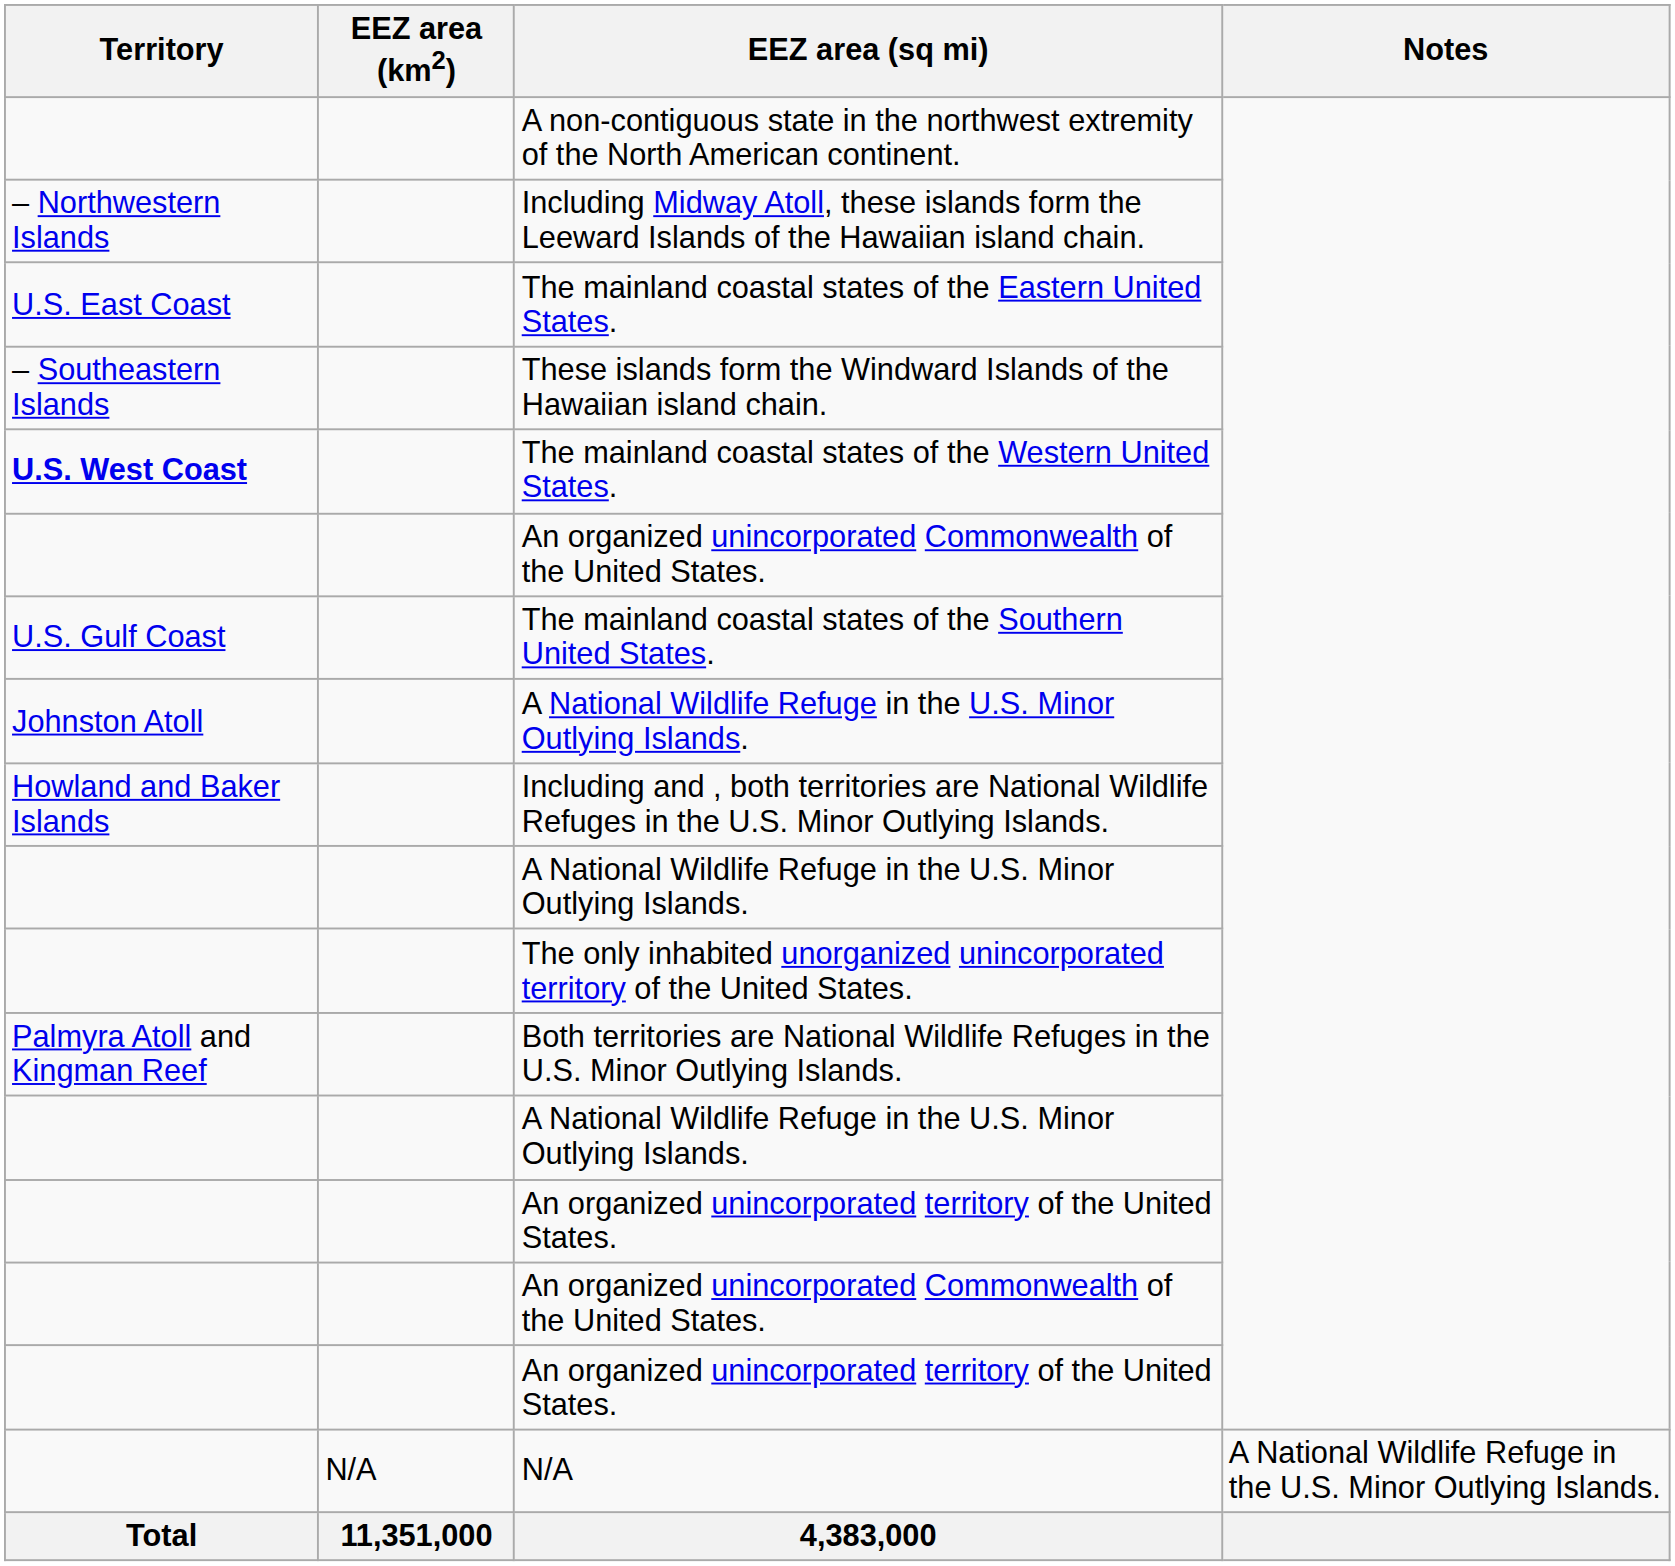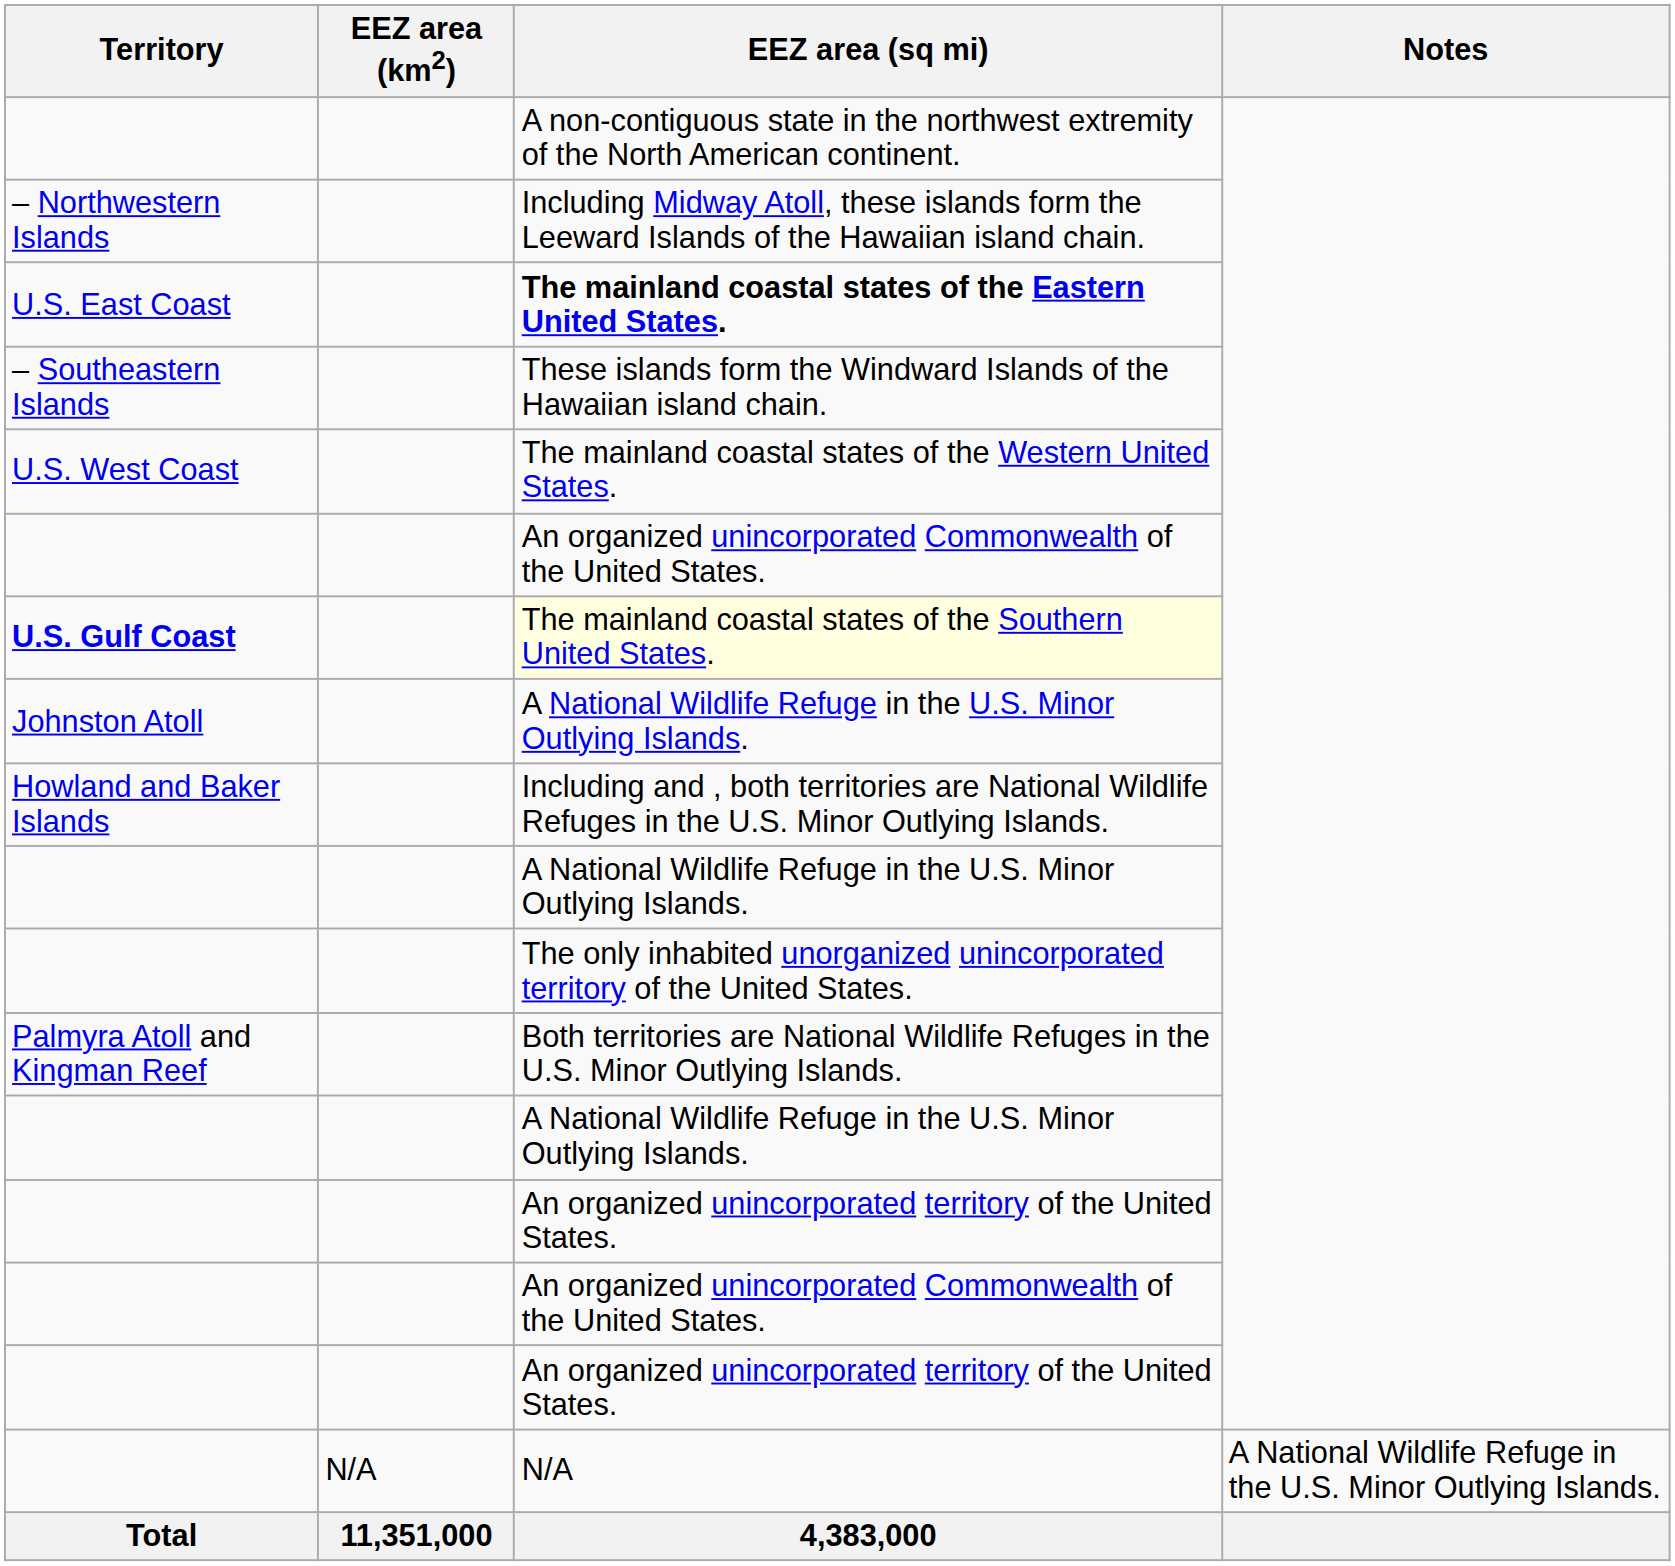The mainland coastal states of the Eastern United States. | EEZ area (sq mi): normal -> bold
The mainland coastal states of the Western United States. | Territory: bold -> normal
The mainland coastal states of the Southern United States. | Territory: normal -> bold
The mainland coastal states of the Southern United States. | EEZ area (sq mi): no background -> lightyellow background
